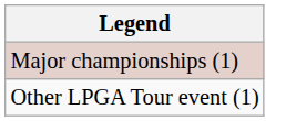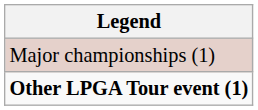row 3 | column 1: normal -> bold
